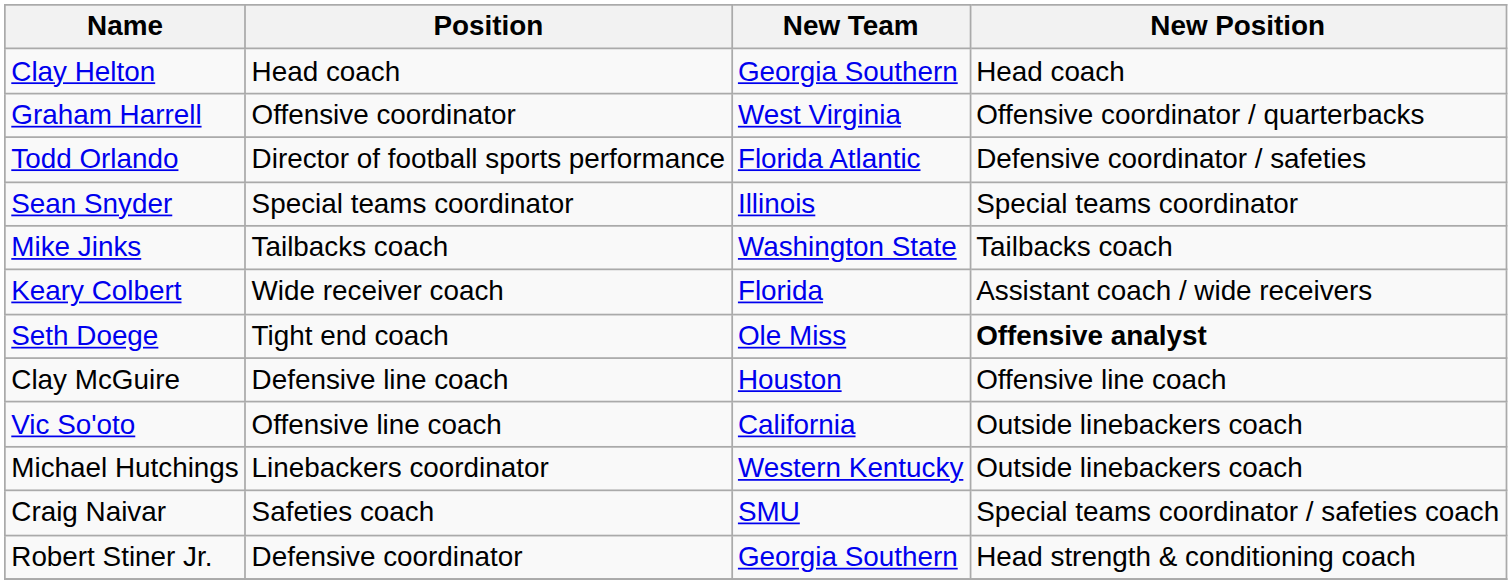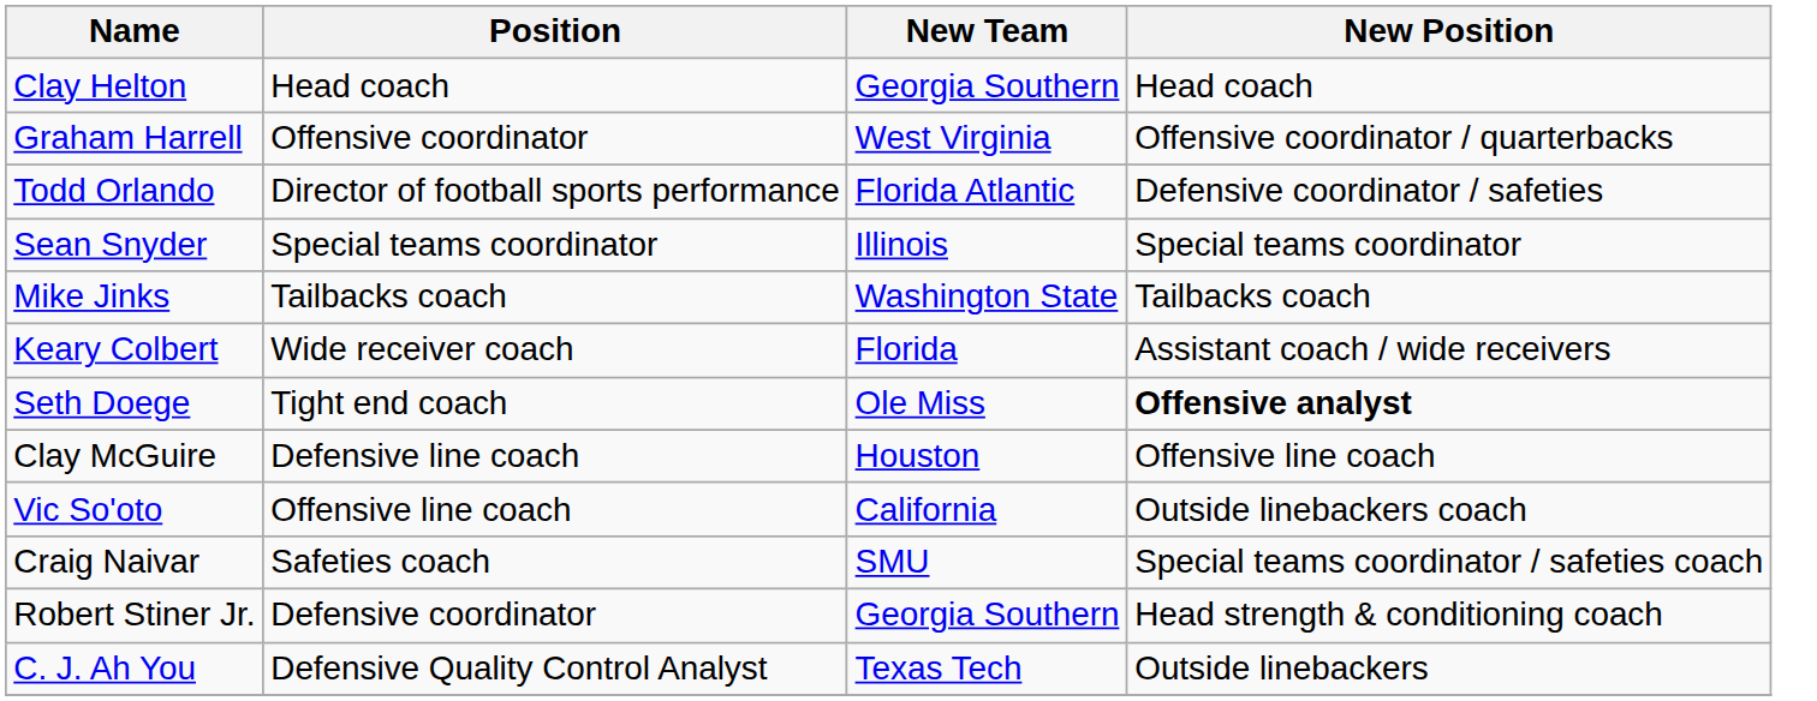- row: Michael Hutchings | Linebackers coordinator | Western Kentucky | Outside linebackers coach
+ row: C. J. Ah You | Defensive Quality Control Analyst | Texas Tech | Outside linebackers
